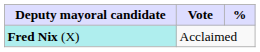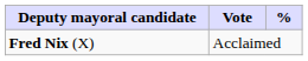Fred Nix (X) | Deputy mayoral candidate: paleturquoise background -> no background
